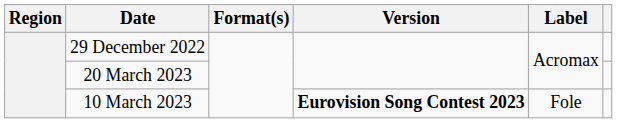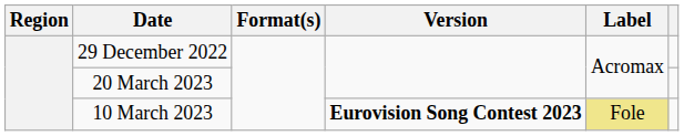10 March 2023 | Label: no background -> khaki background
